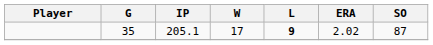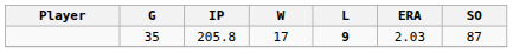row 2 | IP: 205.1 -> 205.8
row 2 | ERA: 2.02 -> 2.03
